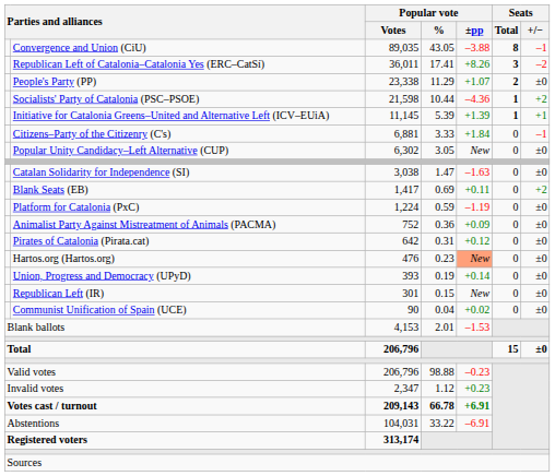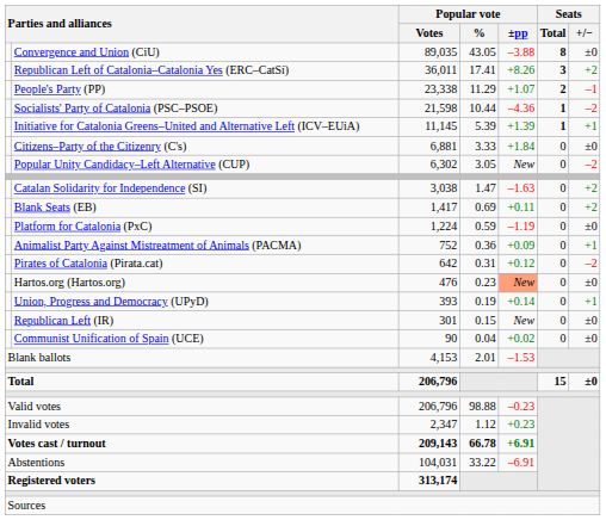Convergence and Union (CiU) | Seats / +/−: –1 -> ±0
Republican Left of Catalonia–Catalonia Yes (ERC–CatSí) | Seats / +/−: –2 -> +2
People's Party (PP) | Seats / +/−: ±0 -> –1
Socialists' Party of Catalonia (PSC–PSOE) | Seats / +/−: +2 -> –2
Citizens–Party of the Citizenry (C's) | Seats / +/−: –1 -> ±0
Popular Unity Candidacy–Left Alternative (CUP) | Seats / +/−: ±0 -> –2
Catalan Solidarity for Independence (SI) | Seats / +/−: ±0 -> +2
Animalist Party Against Mistreatment of Animals (PACMA) | Seats / +/−: ±0 -> +1
Pirates of Catalonia (Pirata.cat) | Seats / +/−: ±0 -> –2
Union, Progress and Democracy (UPyD) | Seats / +/−: ±0 -> +1
